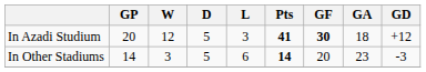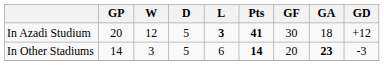In Azadi Studium | L: normal -> bold
In Azadi Studium | GF: bold -> normal
In Other Stadiums | GA: normal -> bold
